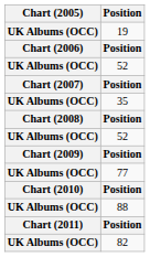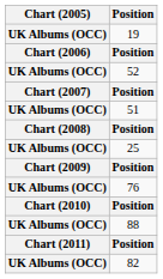row 6 | Position: 35 -> 51
row 8 | Position: 52 -> 25
row 10 | Position: 77 -> 76
